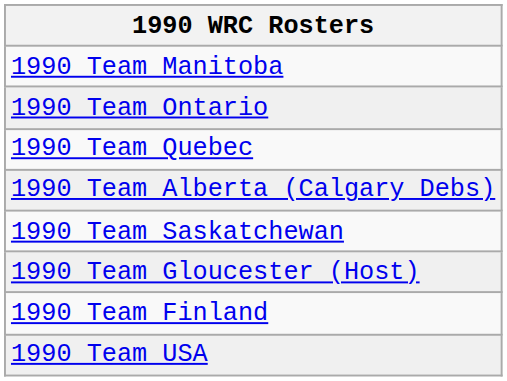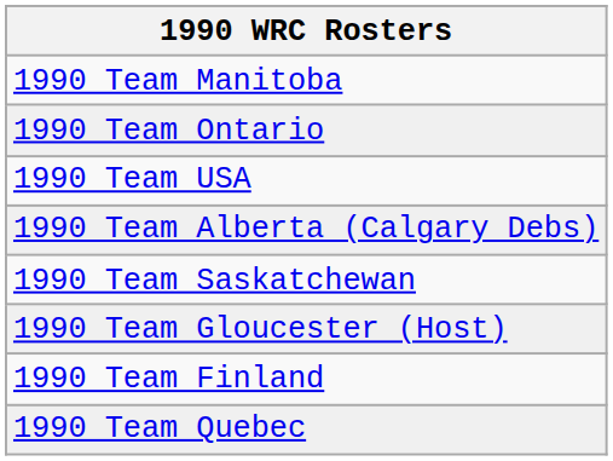row 4 | column 1: 1990 Team Quebec -> 1990 Team USA
row 9 | column 1: 1990 Team USA -> 1990 Team Quebec
